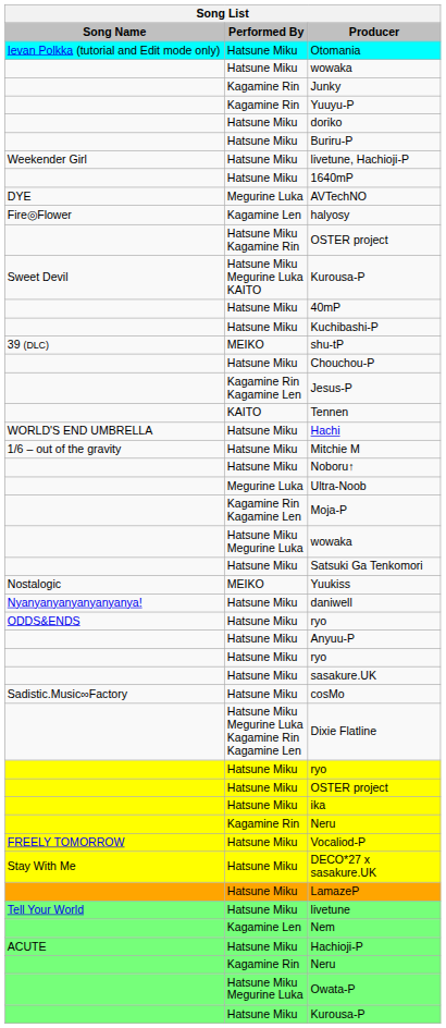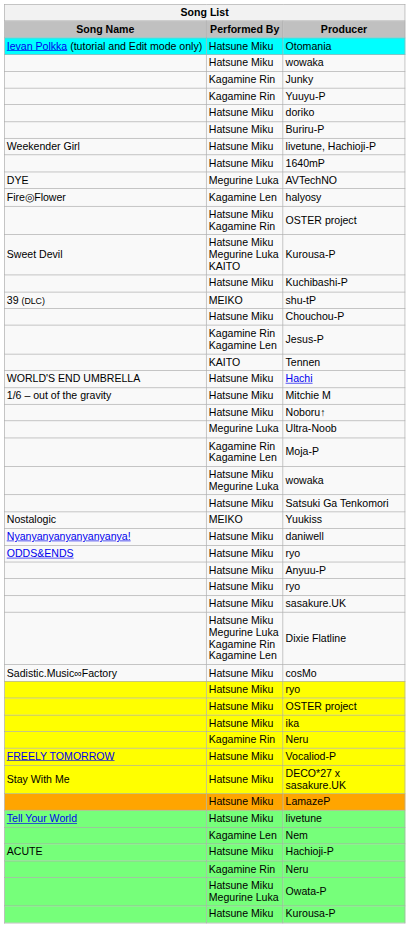- row: Hatsune Miku | 40mP
rows swapped: cosMo <-> Dixie Flatline
